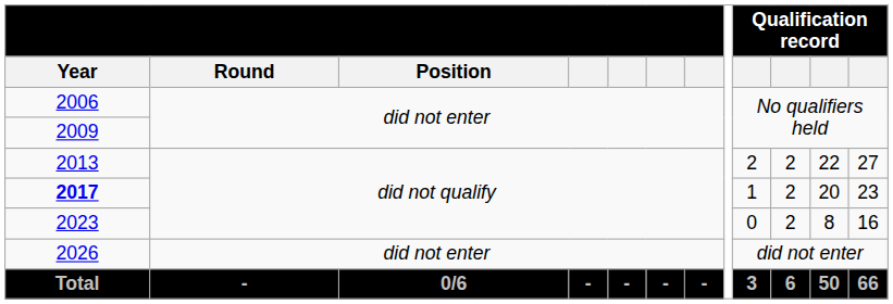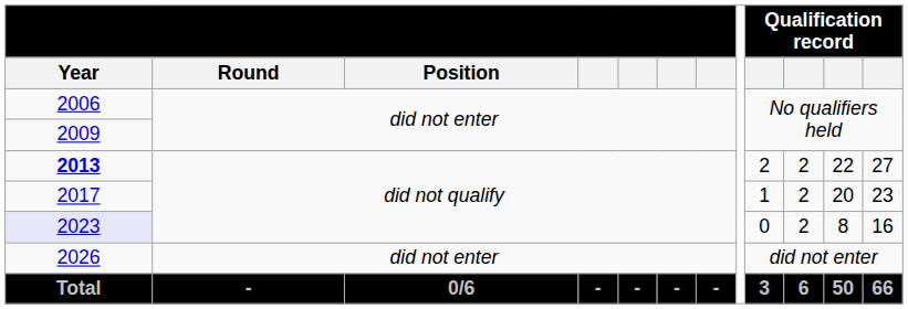2013 | Year: normal -> bold
2017 | Year: bold -> normal
2023 | Year: no background -> lavender background
